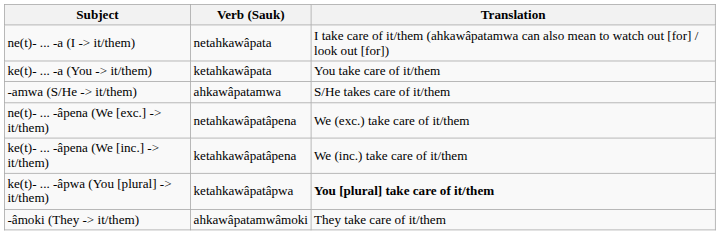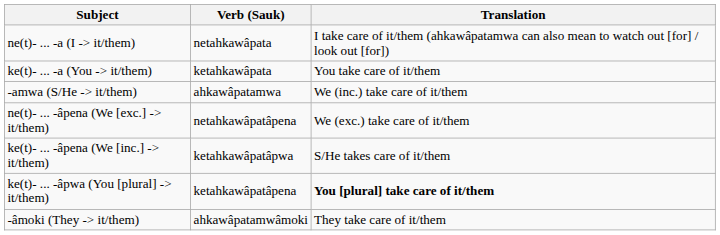row 4 | Translation: S/He takes care of it/them -> We (inc.) take care of it/them
row 6 | Verb (Sauk): ketahkawâpatâpena -> ketahkawâpatâpwa
row 6 | Translation: We (inc.) take care of it/them -> S/He takes care of it/them
row 7 | Verb (Sauk): ketahkawâpatâpwa -> ketahkawâpatâpena
